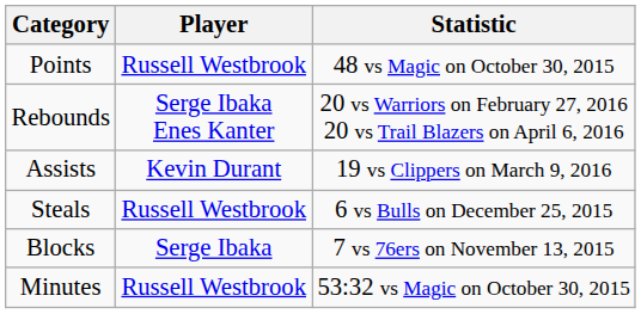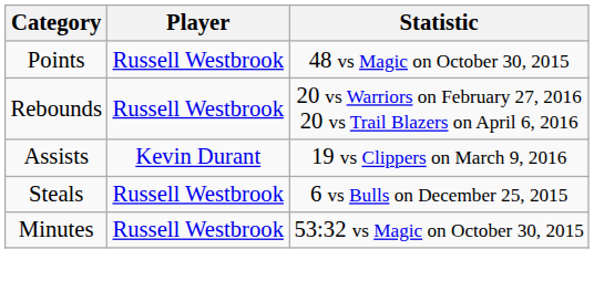Rebounds | Player: Serge Ibaka Enes Kanter -> Russell Westbrook
- row: Blocks | Serge Ibaka | 7 vs 76ers on November 13, 2015
